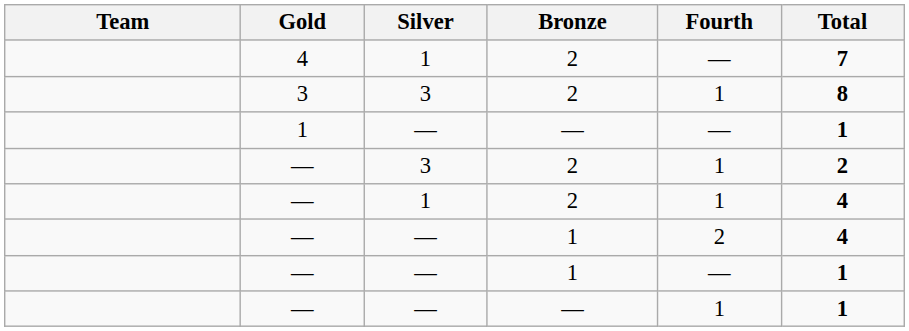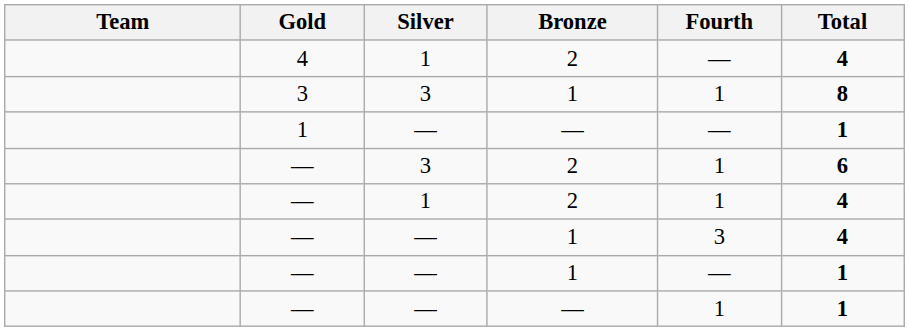row 2 | Total: 7 -> 4
row 3 | Bronze: 2 -> 1
row 5 | Total: 2 -> 6
row 7 | Fourth: 2 -> 3
